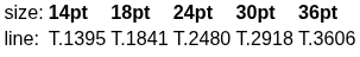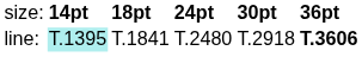line: | column 2: no background -> paleturquoise background
line: | column 6: normal -> bold
